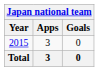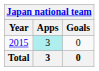2015 | Apps: no background -> paleturquoise background
